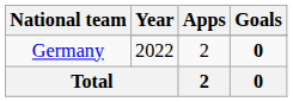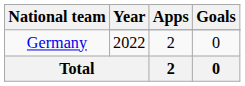2022 | Goals: bold -> normal
